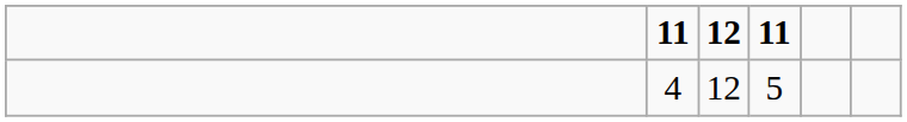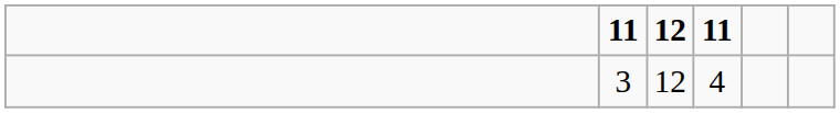row 2 | column 2: 4 -> 3
row 2 | column 4: 5 -> 4
